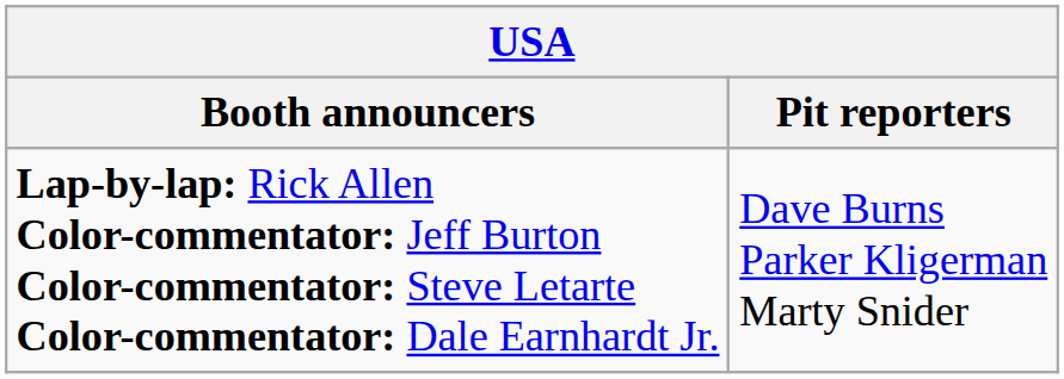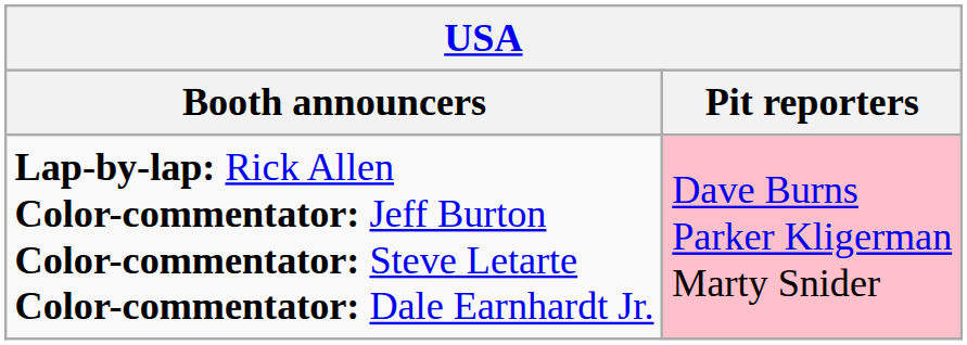row 3 | Pit reporters: no background -> pink background
